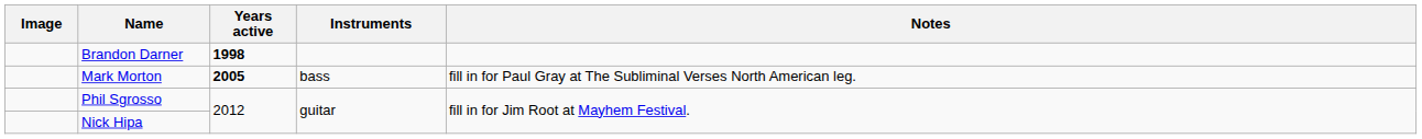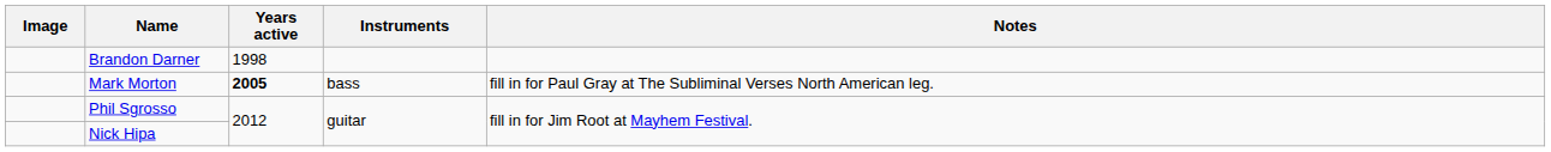Brandon Darner | Years active: bold -> normal
